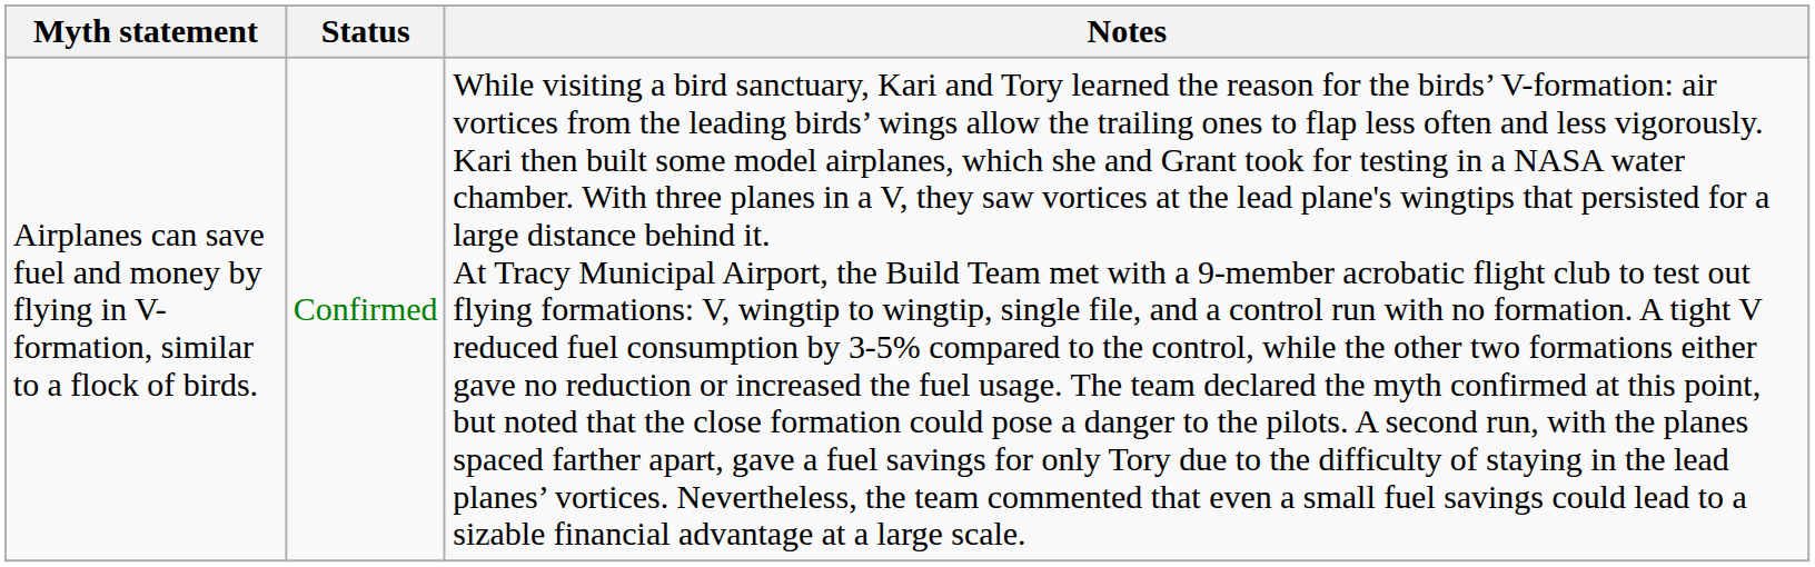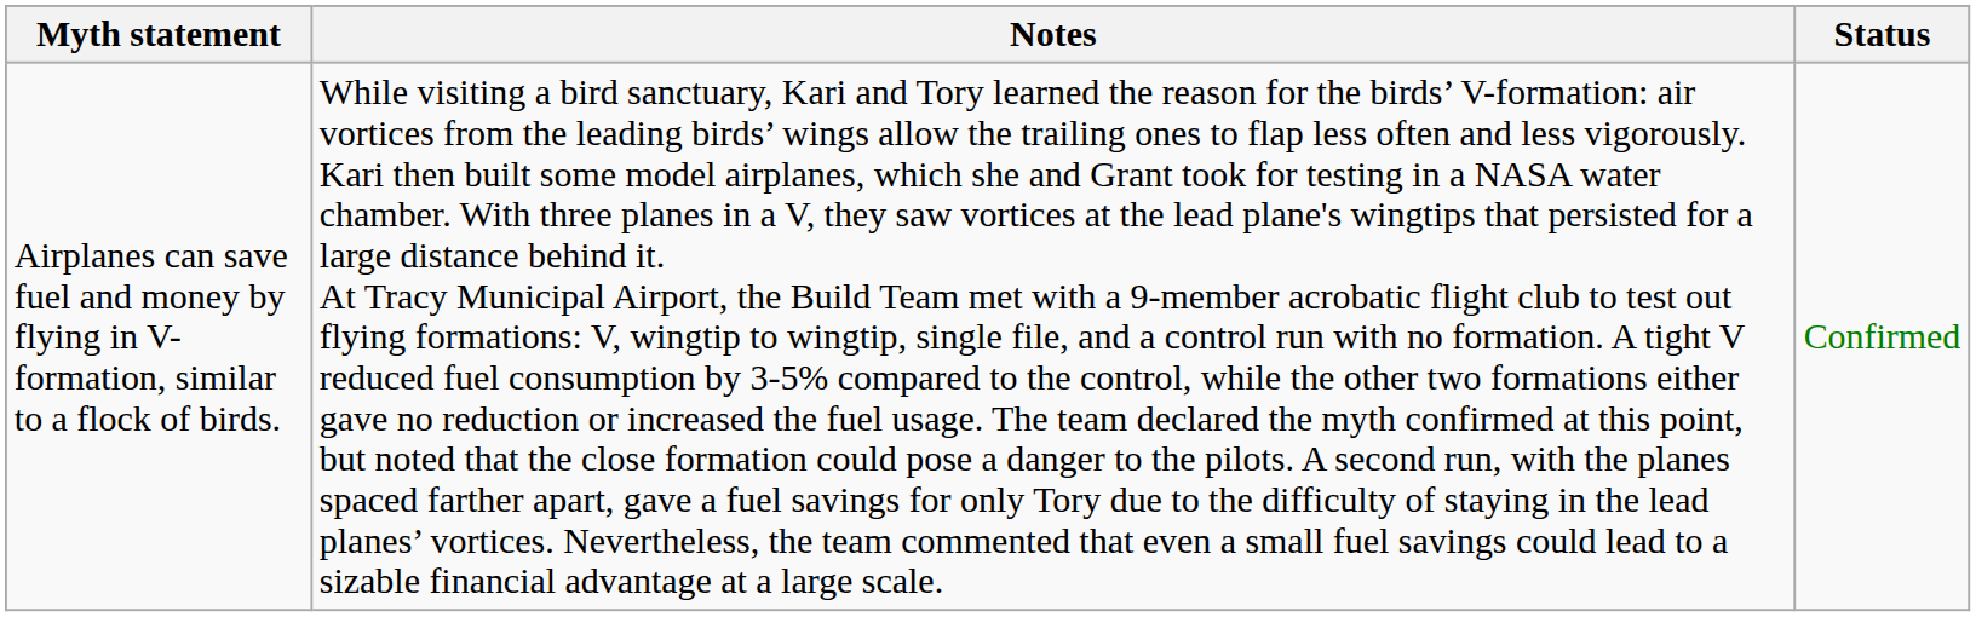columns swapped: Status <-> Notes
